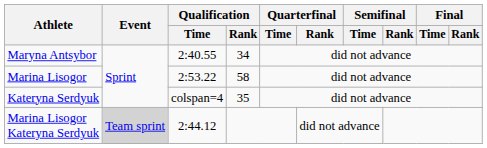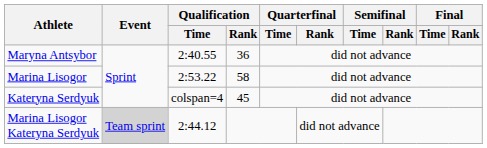Maryna Antsybor | Qualification / Rank: 34 -> 36
Kateryna Serdyuk | Qualification / Rank: 35 -> 45
